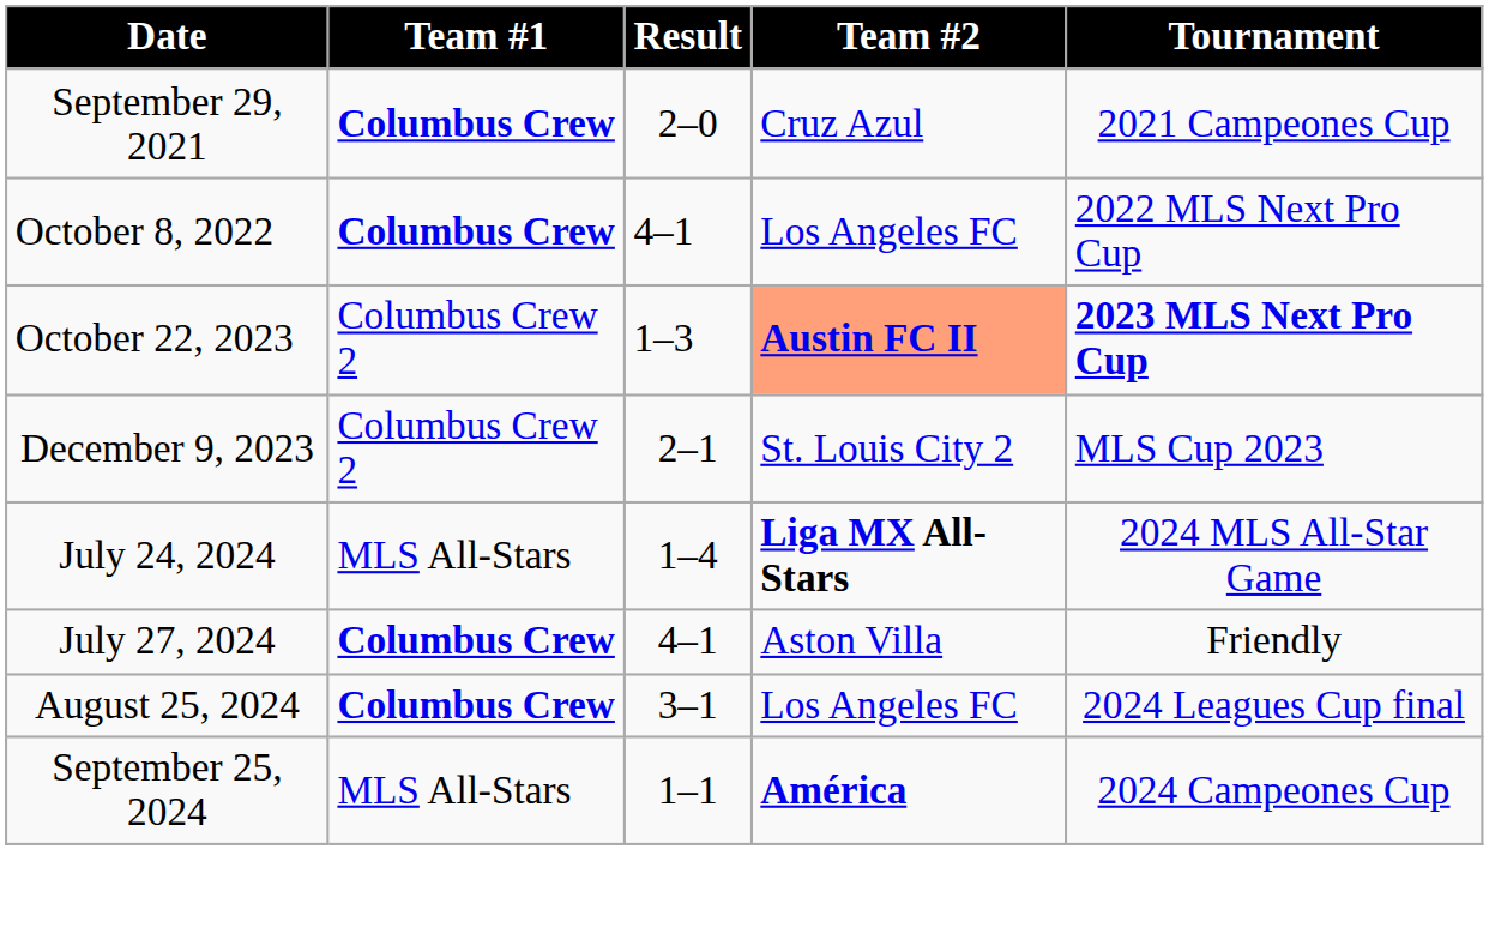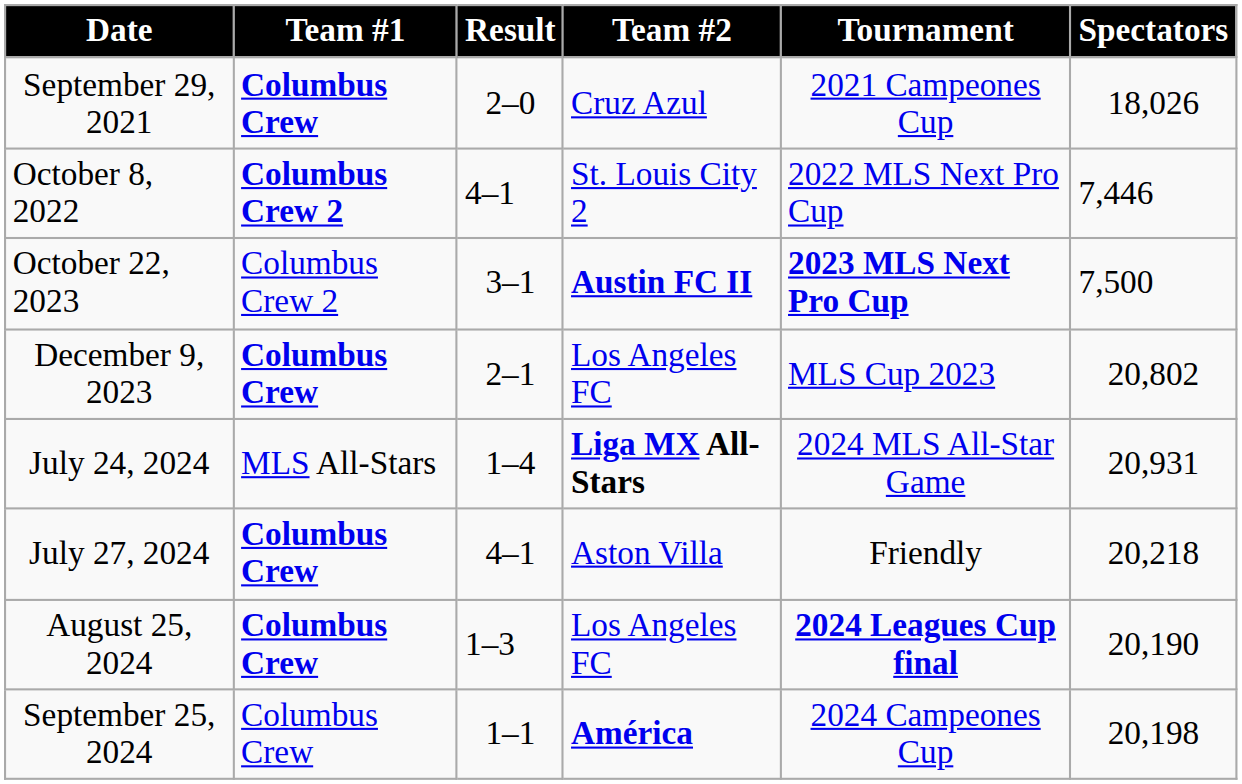+ column: Spectators | 18,026 | 7,446 | 7,500 | 20,802 | 20,931 | 20,218 | 20,190 | 20,198
October 8, 2022 | Team #1: Columbus Crew -> Columbus Crew 2
October 8, 2022 | Team #2: Los Angeles FC -> St. Louis City 2
October 22, 2023 | Result: 1–3 -> 3–1
October 22, 2023 | Team #2: lightsalmon background -> no background
December 9, 2023 | Team #1: Columbus Crew 2 -> Columbus Crew
December 9, 2023 | Team #2: St. Louis City 2 -> Los Angeles FC
August 25, 2024 | Result: 3–1 -> 1–3
August 25, 2024 | Tournament: normal -> bold
September 25, 2024 | Team #1: MLS All-Stars -> Columbus Crew
